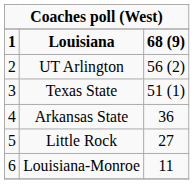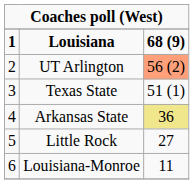UT Arlington | column 3: no background -> lightsalmon background
Arkansas State | column 3: no background -> khaki background
